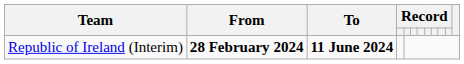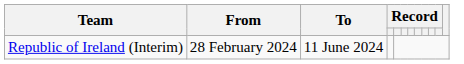Republic of Ireland (Interim) | From: bold -> normal
Republic of Ireland (Interim) | To: bold -> normal
